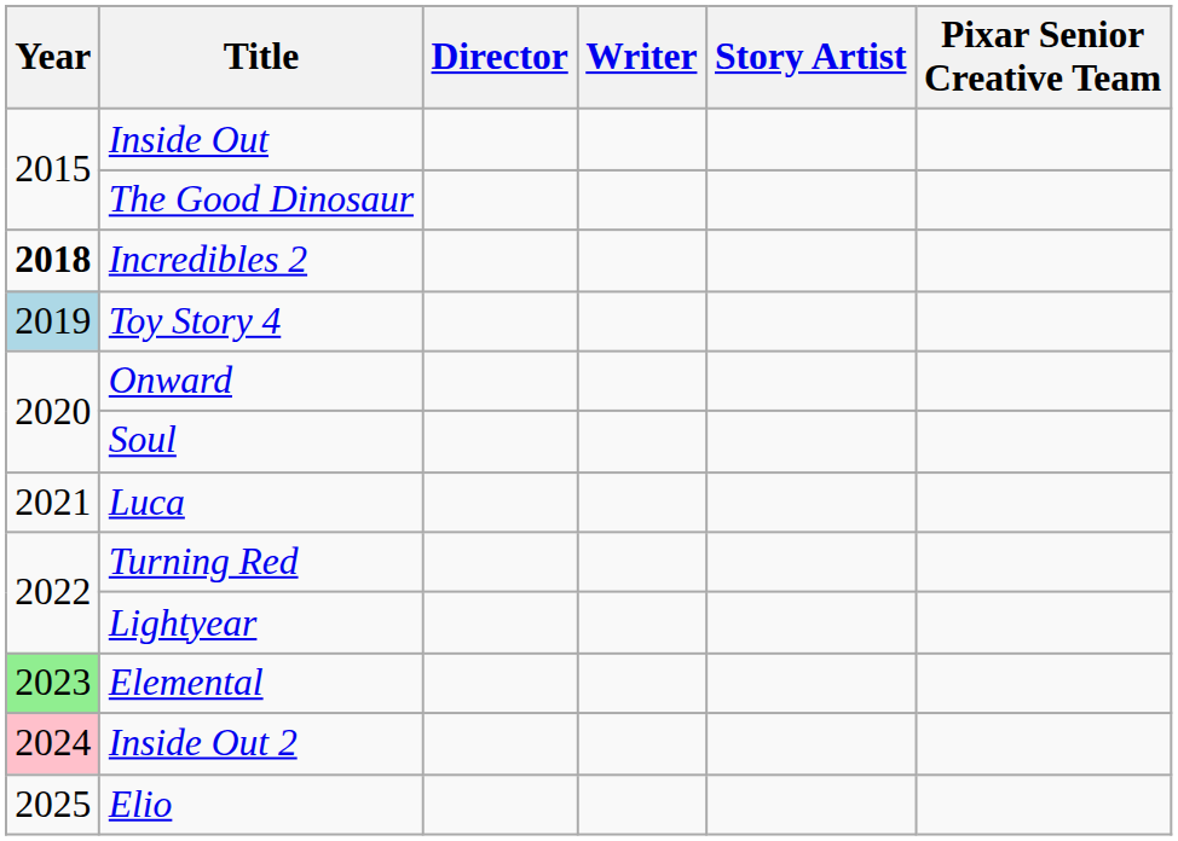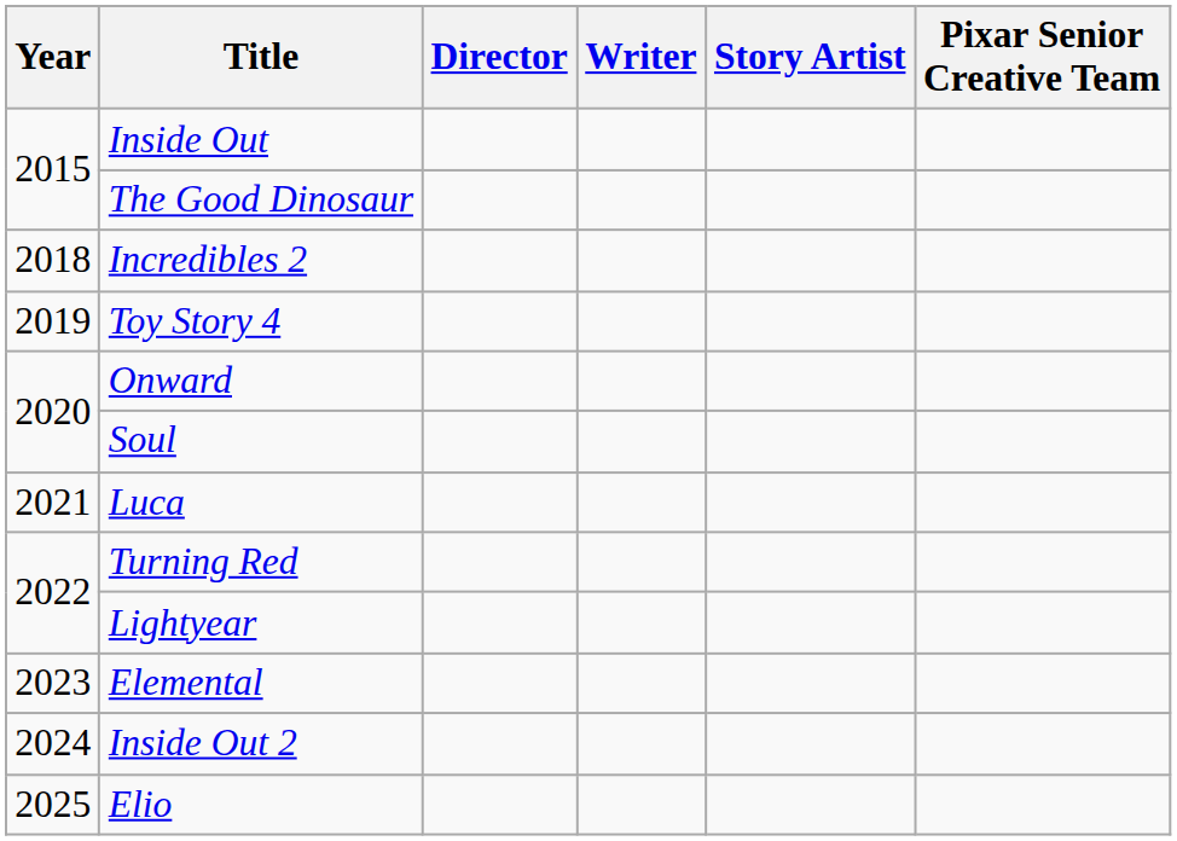Incredibles 2 | Year: bold -> normal
Toy Story 4 | Year: lightblue background -> no background
Elemental | Year: lightgreen background -> no background
Inside Out 2 | Year: pink background -> no background
